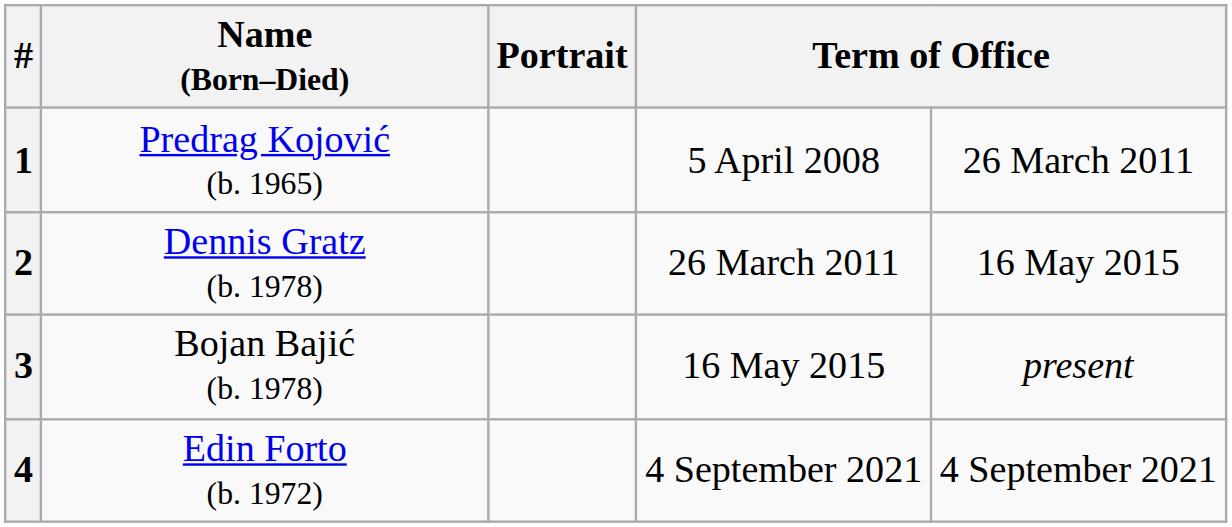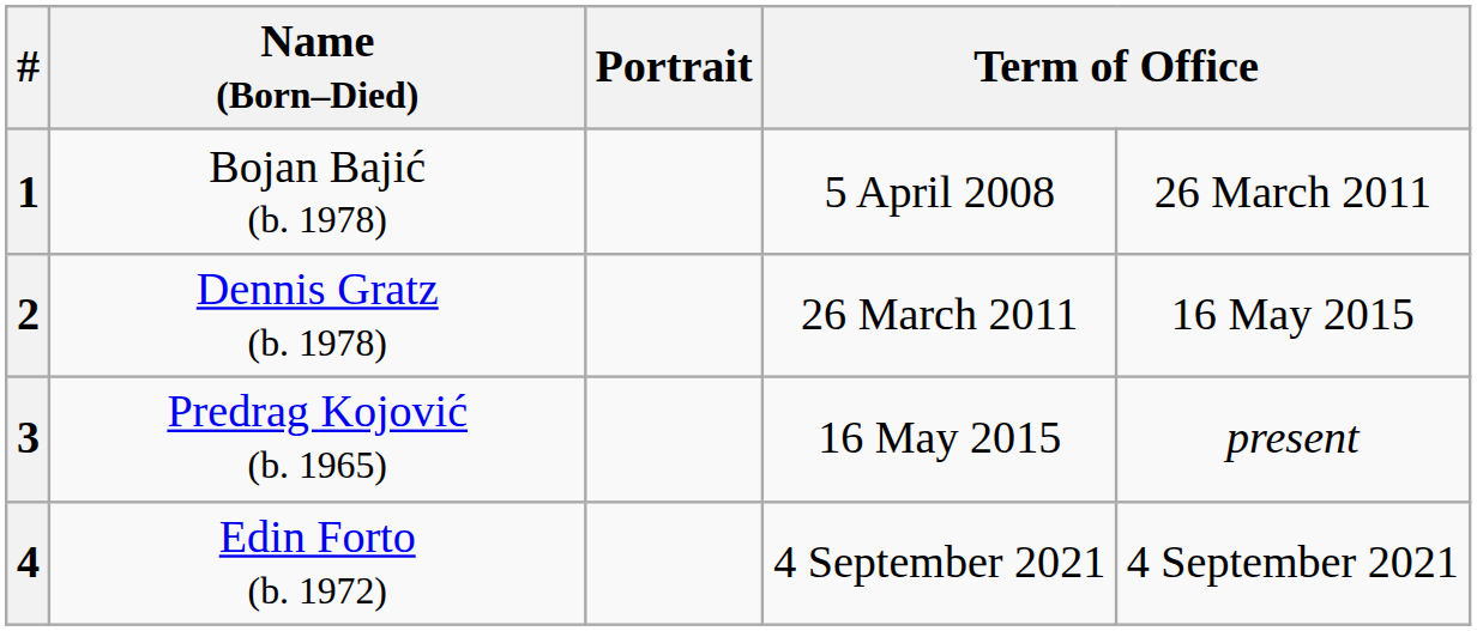1 | Name (Born–Died): Predrag Kojović (b. 1965) -> Bojan Bajić (b. 1978)
3 | Name (Born–Died): Bojan Bajić (b. 1978) -> Predrag Kojović (b. 1965)
